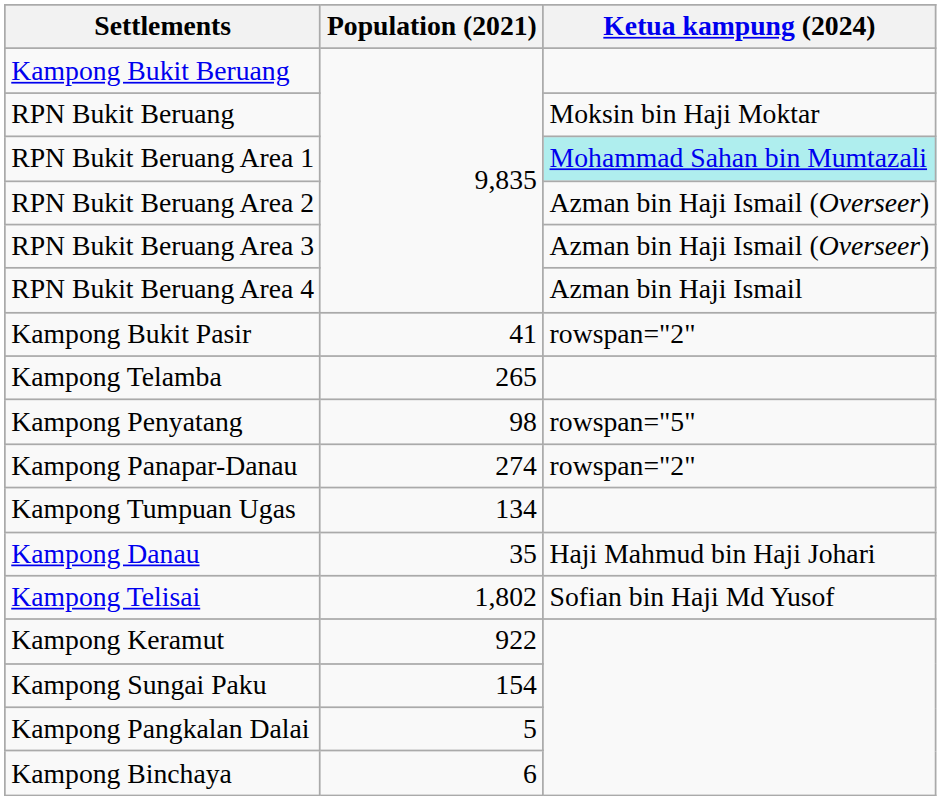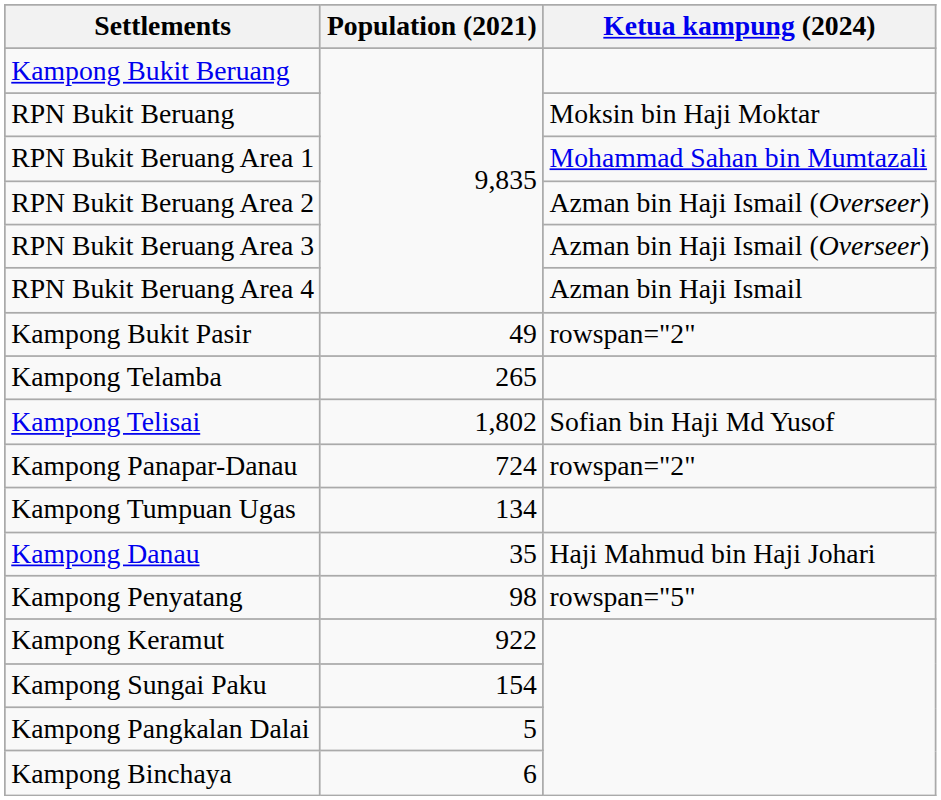RPN Bukit Beruang Area 1 | Ketua kampung (2024): paleturquoise background -> no background
Kampong Bukit Pasir | Population (2021): 41 -> 49
rows swapped: Kampong Telisai <-> Kampong Penyatang
Kampong Panapar-Danau | Population (2021): 274 -> 724
